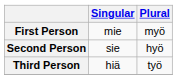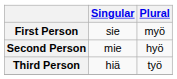First Person | Singular: mie -> sie
Second Person | Singular: sie -> mie
